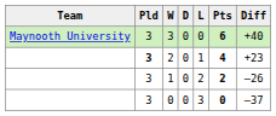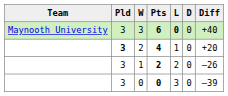columns swapped: D <-> Pts
row 2 | L: normal -> bold
row 3 | Diff: +23 -> +20
row 5 | Diff: –37 -> –39
